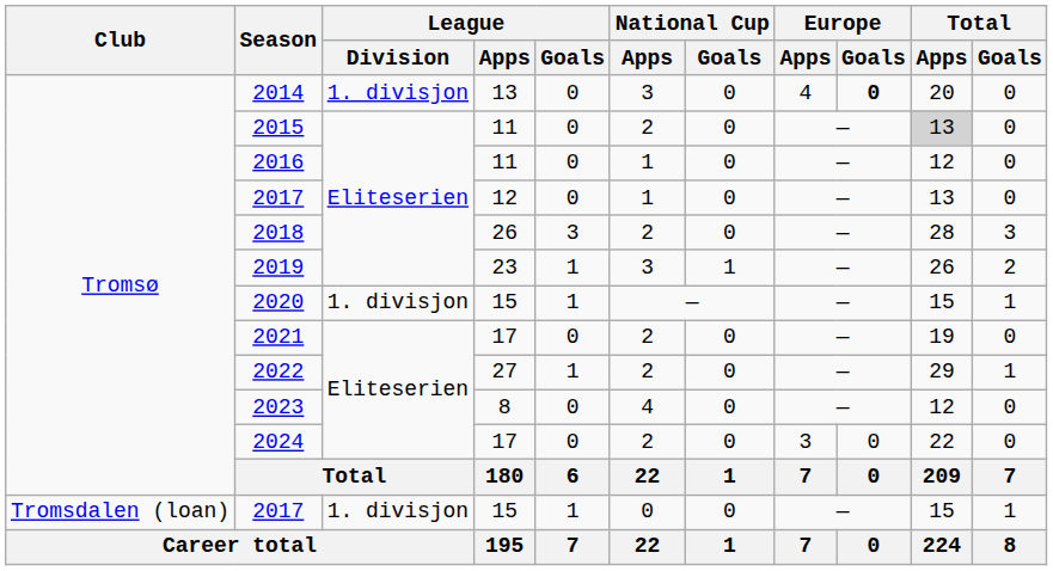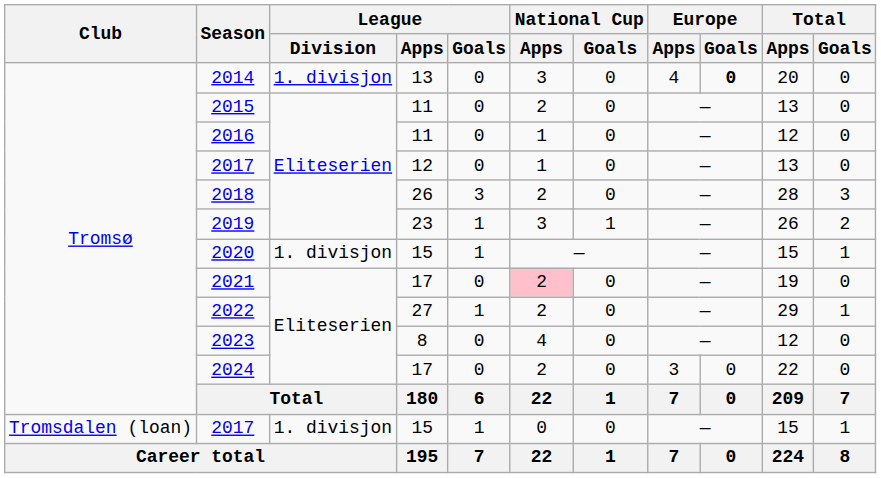2015 | Total / Apps: lightgrey background -> no background
2021 | National Cup / Apps: no background -> pink background
